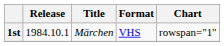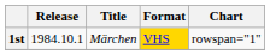1st | Format: no background -> gold background
